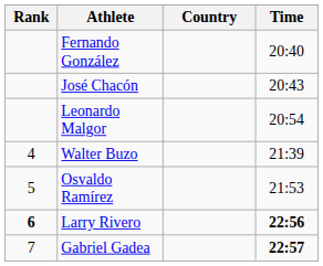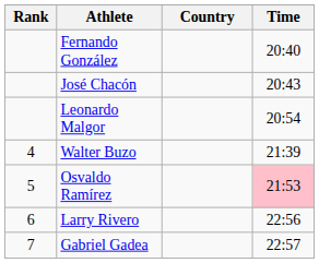Osvaldo Ramírez | Time: no background -> pink background
Larry Rivero | Rank: bold -> normal
Larry Rivero | Time: bold -> normal
Gabriel Gadea | Time: bold -> normal
